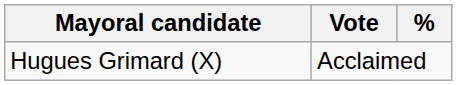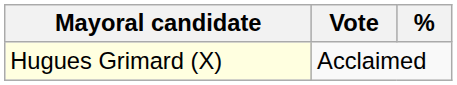Hugues Grimard (X) | Mayoral candidate: no background -> lightyellow background
